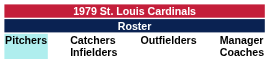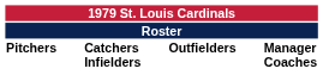Pitchers | column 1: paleturquoise background -> no background
